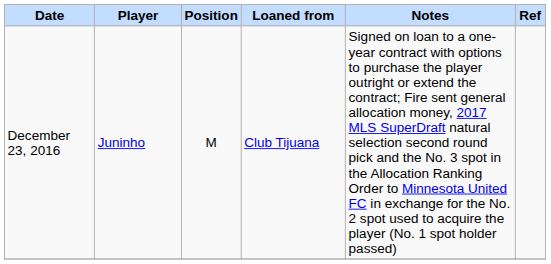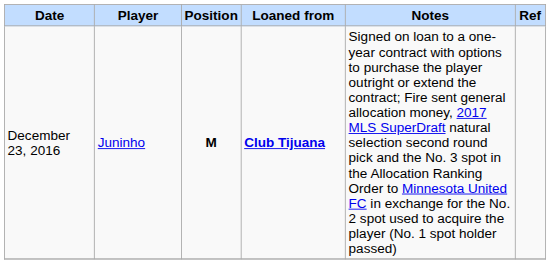December 23, 2016 | Position: normal -> bold
December 23, 2016 | Loaned from: normal -> bold
